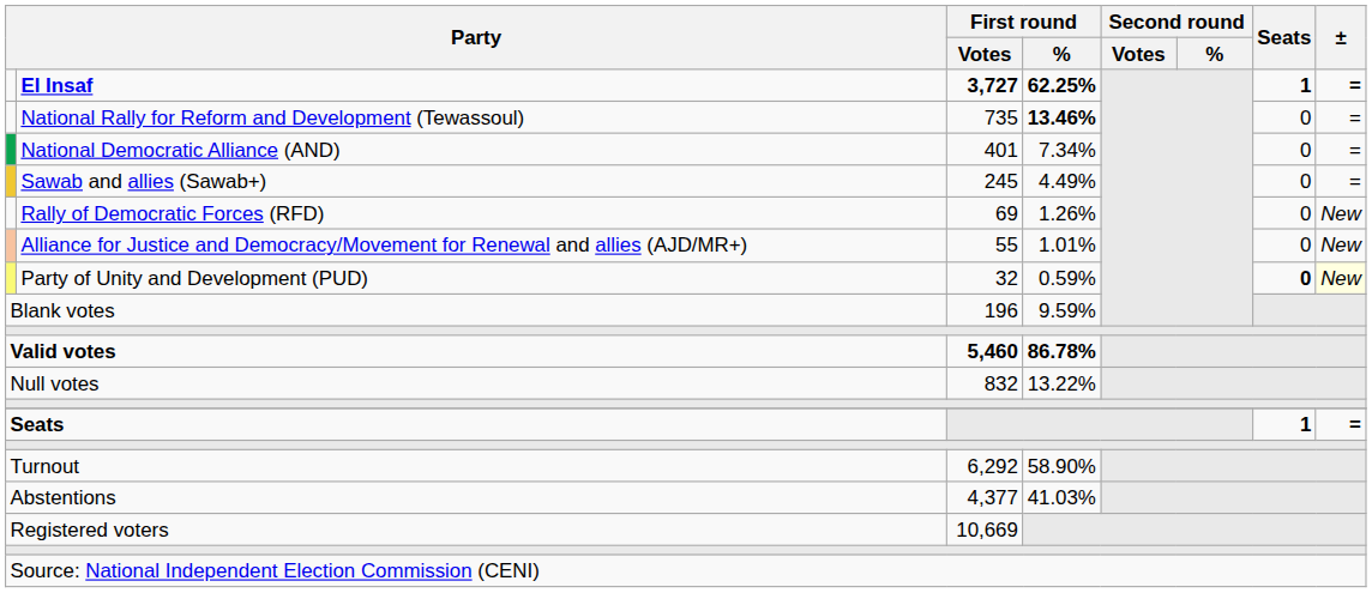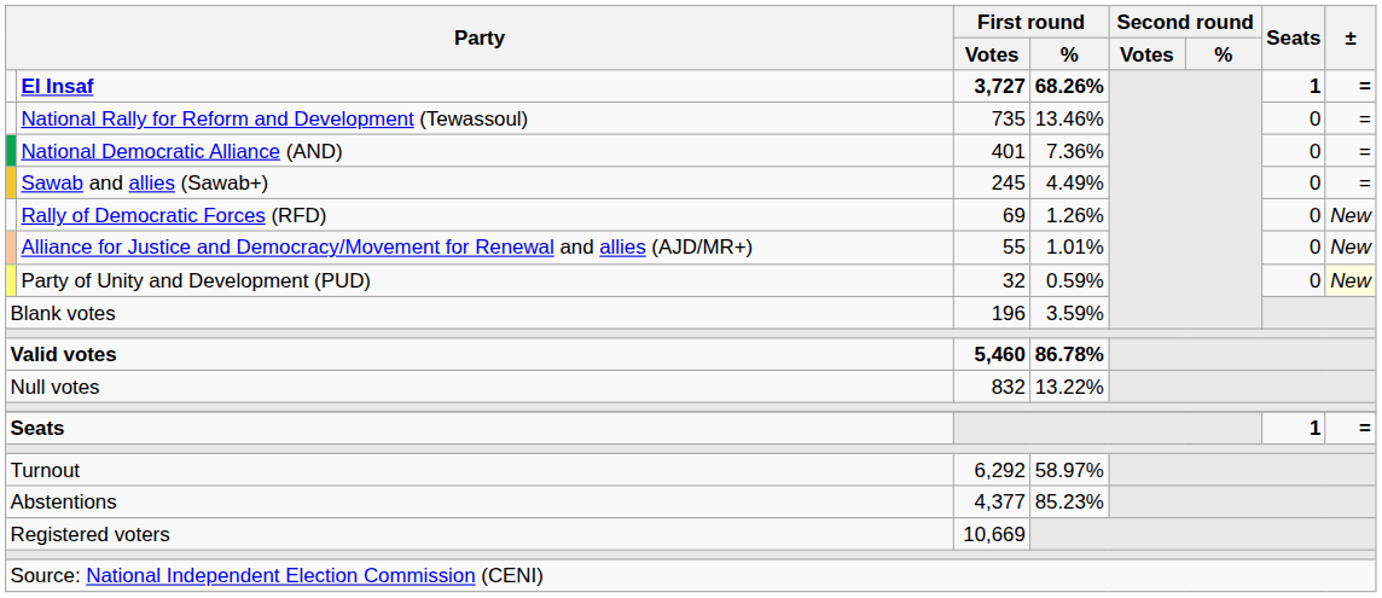El Insaf | First round / %: 62.25% -> 68.26%
National Rally for Reform and Development (Tewassoul) | First round / %: bold -> normal
National Democratic Alliance (AND) | First round / %: 7.34% -> 7.36%
Party of Unity and Development (PUD) | Seats: bold -> normal
Blank votes | First round / %: 9.59% -> 3.59%
Turnout | First round / %: 58.90% -> 58.97%
Abstentions | First round / %: 41.03% -> 85.23%
